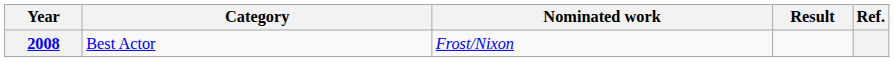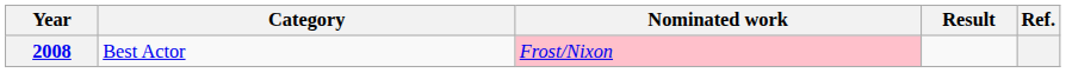2008 | Nominated work: no background -> pink background
